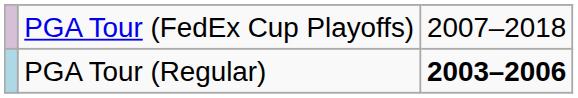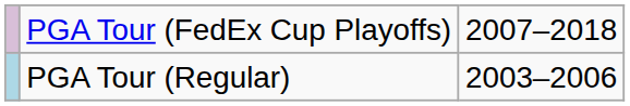PGA Tour (Regular) | column 3: bold -> normal
